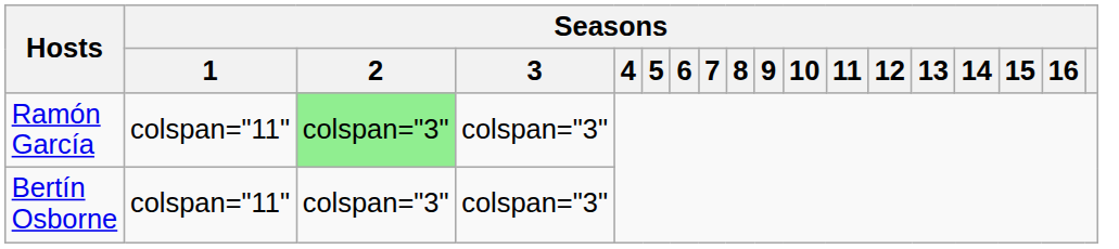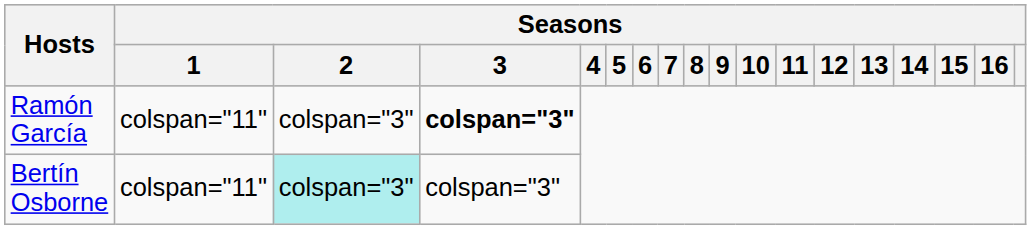Ramón García | Seasons / 2: lightgreen background -> no background
Ramón García | Seasons / 3: normal -> bold
Bertín Osborne | Seasons / 2: no background -> paleturquoise background
